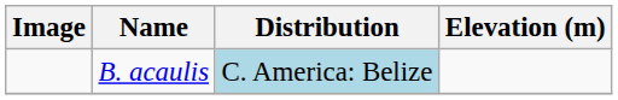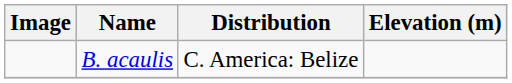B. acaulis | Distribution: lightblue background -> no background
